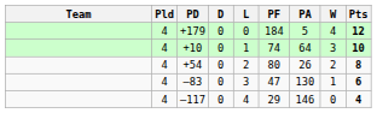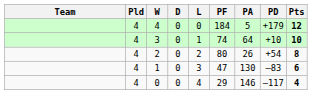columns swapped: W <-> PD
